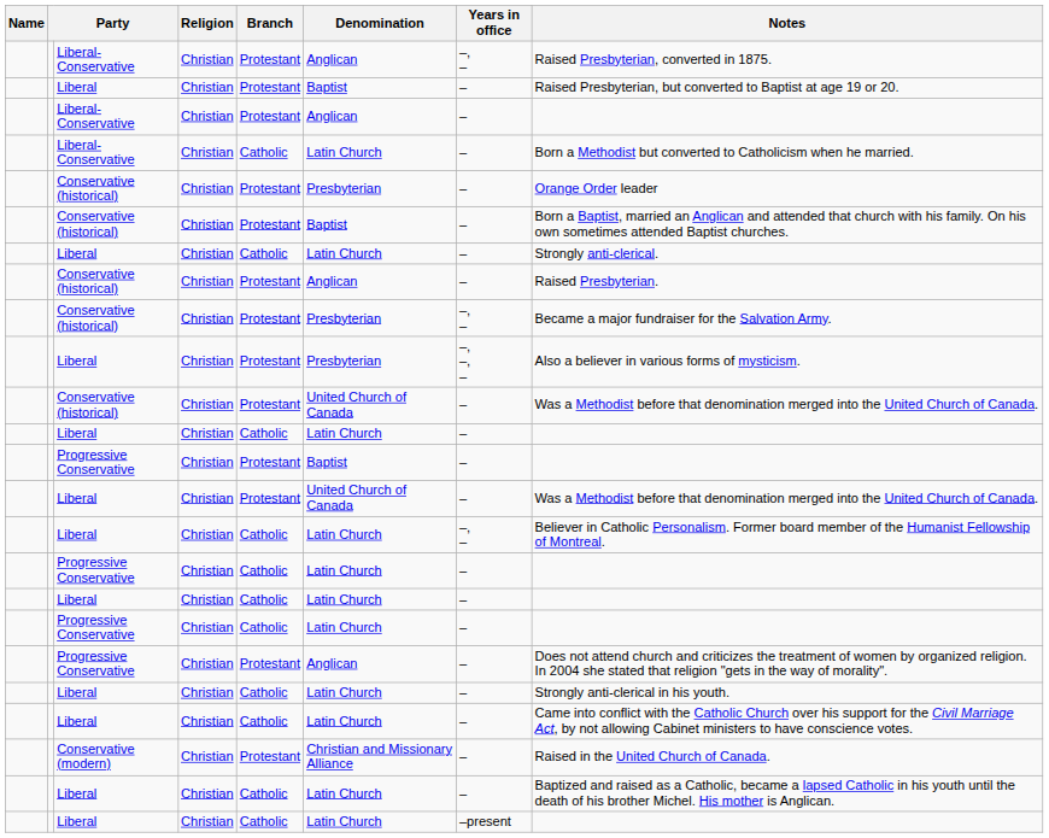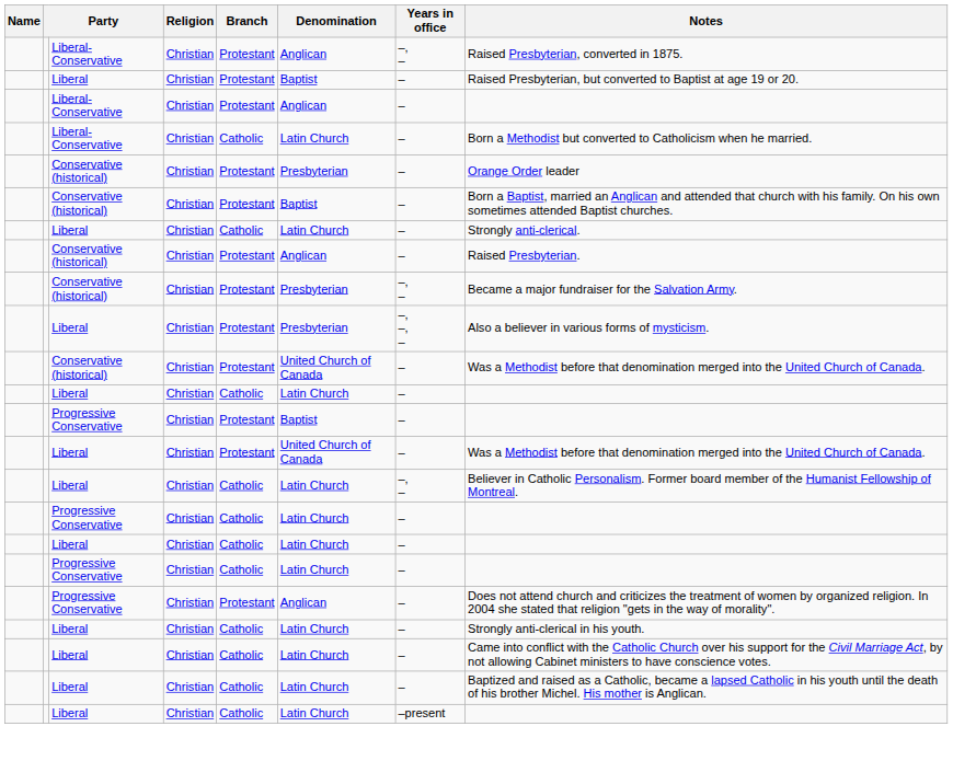- row: Conservative (modern) | Christian | Protestant | Christian and Missionary Alliance | – | Raised in the United Church of Canada.
